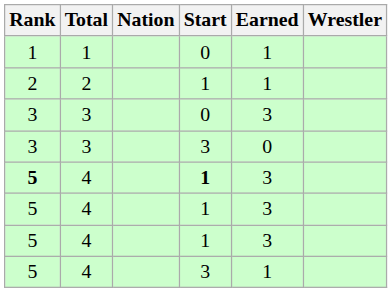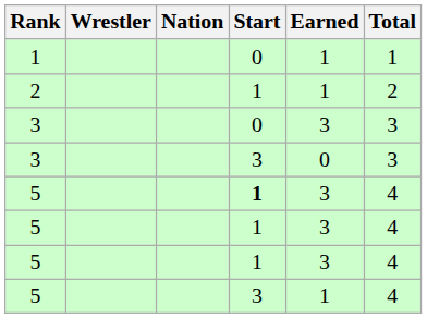columns swapped: Wrestler <-> Total
row 6 | Rank: bold -> normal
